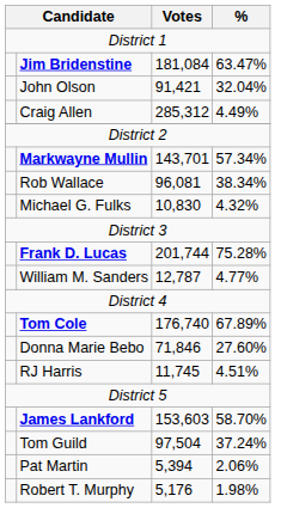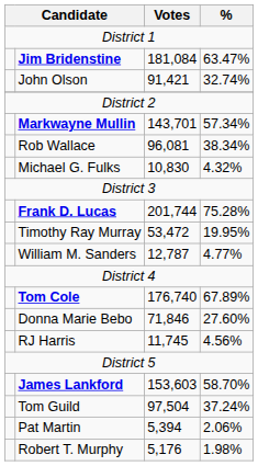John Olson | %: 32.04% -> 32.74%
- row: Craig Allen | 285,312 | 4.49%
+ row: Timothy Ray Murray | 53,472 | 19.95%
RJ Harris | %: 4.51% -> 4.56%
